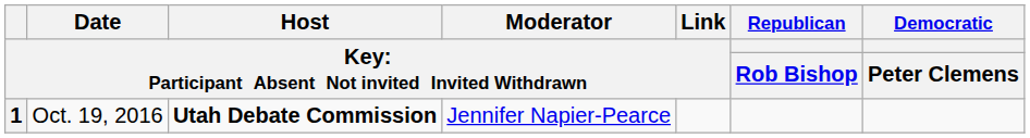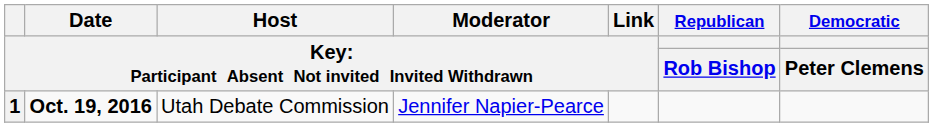1 | column 2: normal -> bold
1 | column 3: bold -> normal
